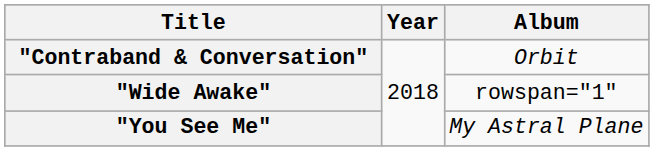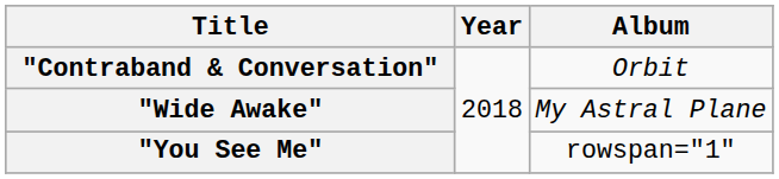"Wide Awake" | Album: rowspan="1" -> My Astral Plane
"You See Me" | Album: My Astral Plane -> rowspan="1"
